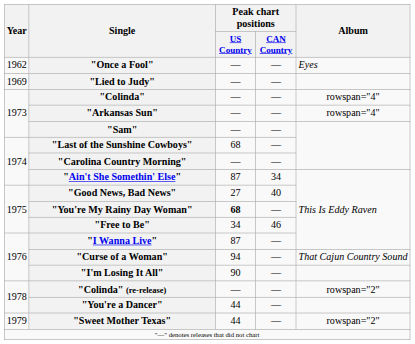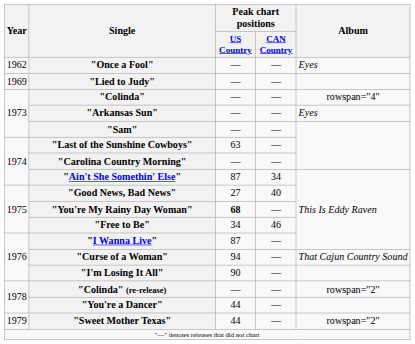"Arkansas Sun" | Album: rowspan="4" -> Eyes
"Last of the Sunshine Cowboys" | Peak chart positions / US Country: 68 -> 63
